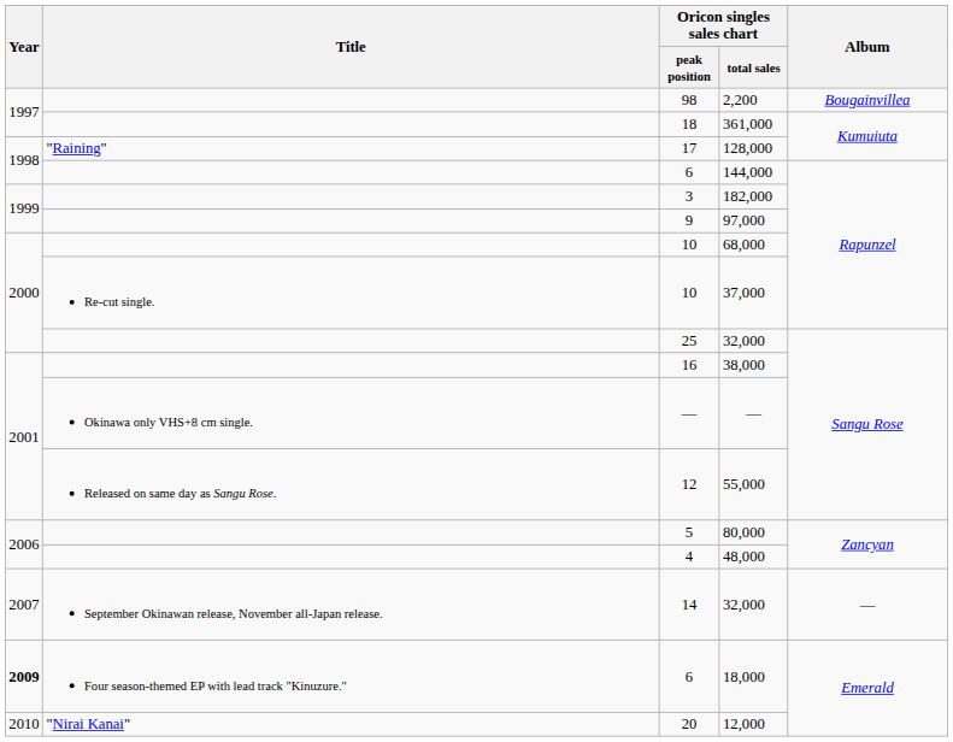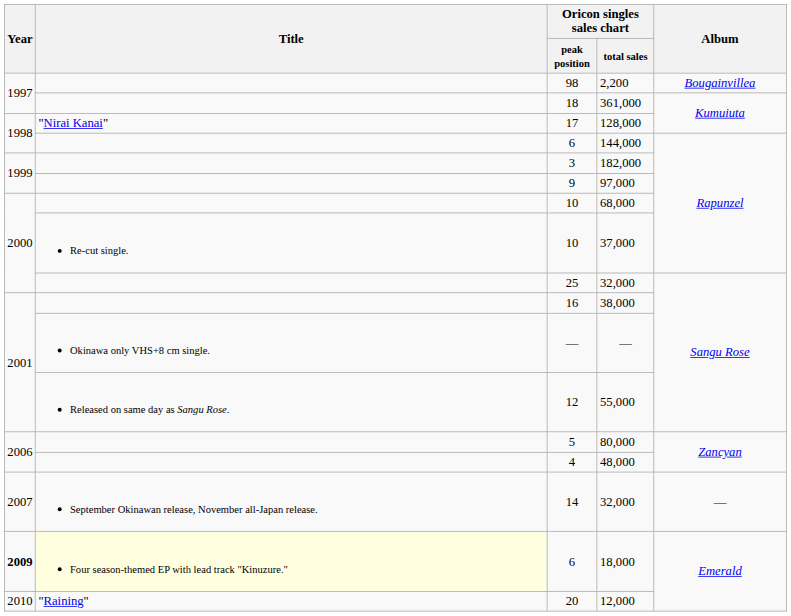128,000 | Title: "Raining" -> "Nirai Kanai"
18,000 | Title: no background -> lightyellow background
12,000 | Title: "Nirai Kanai" -> "Raining"
